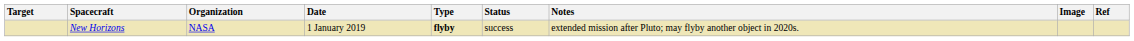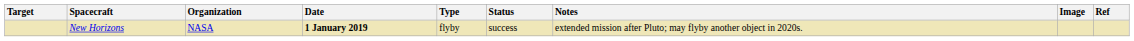New Horizons | Date: normal -> bold
New Horizons | Type: bold -> normal
